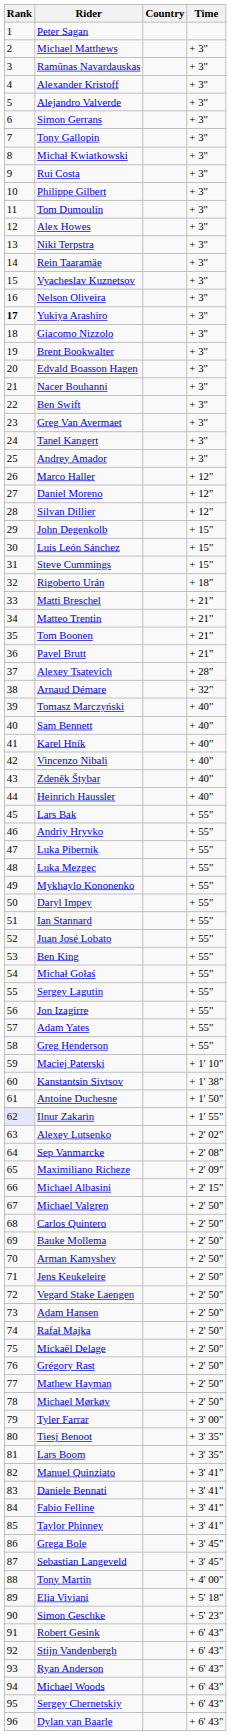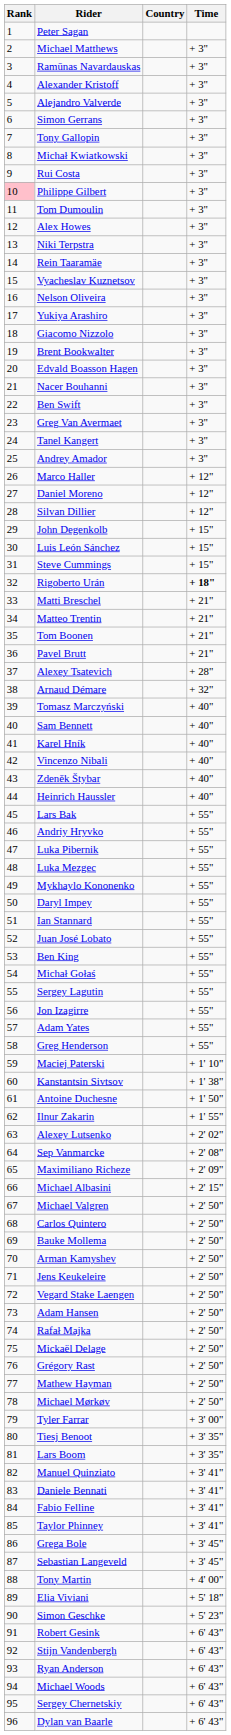Philippe Gilbert | Rank: no background -> pink background
Yukiya Arashiro | Rank: bold -> normal
Rigoberto Urán | Time: normal -> bold
Ilnur Zakarin | Rank: lavender background -> no background
